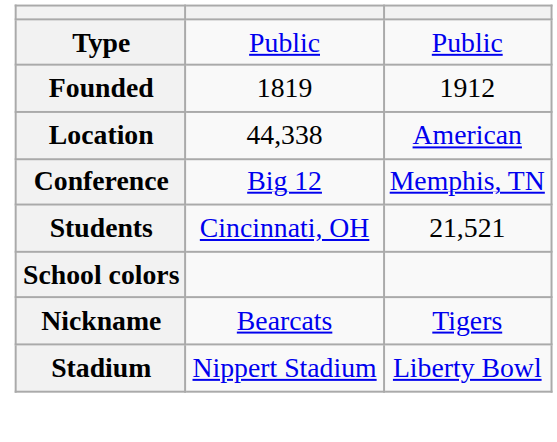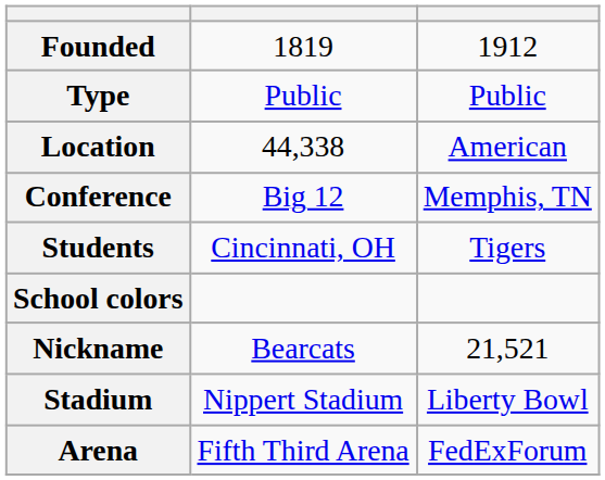rows swapped: Founded <-> Type
Students | column 3: 21,521 -> Tigers
Nickname | column 3: Tigers -> 21,521
+ row: Arena | Fifth Third Arena | FedExForum
